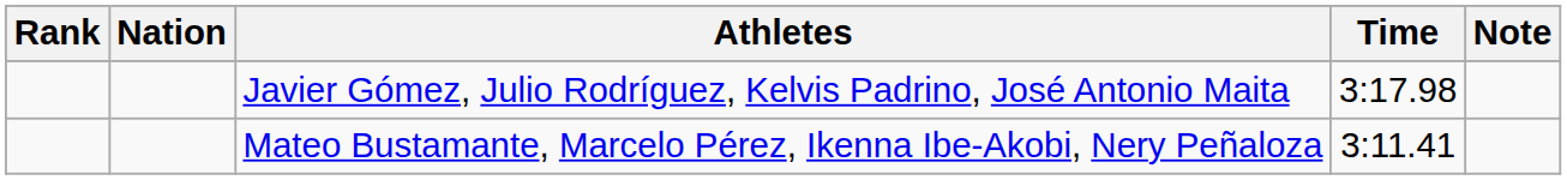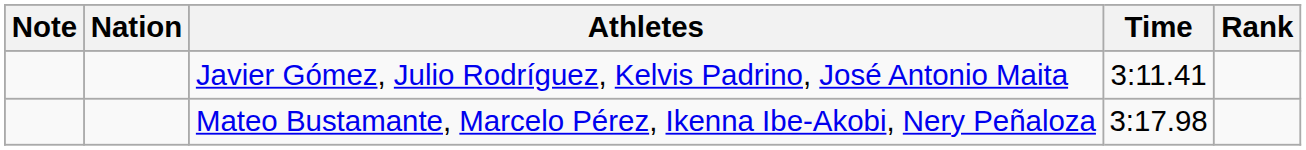columns swapped: Rank <-> Note
row 2 | Time: 3:17.98 -> 3:11.41
row 3 | Time: 3:11.41 -> 3:17.98
